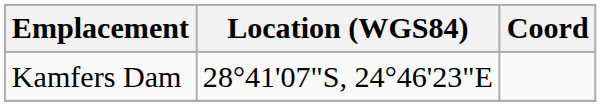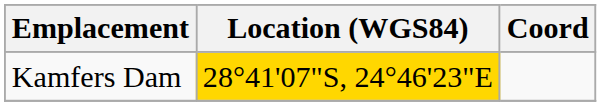Kamfers Dam | Location (WGS84): no background -> gold background
